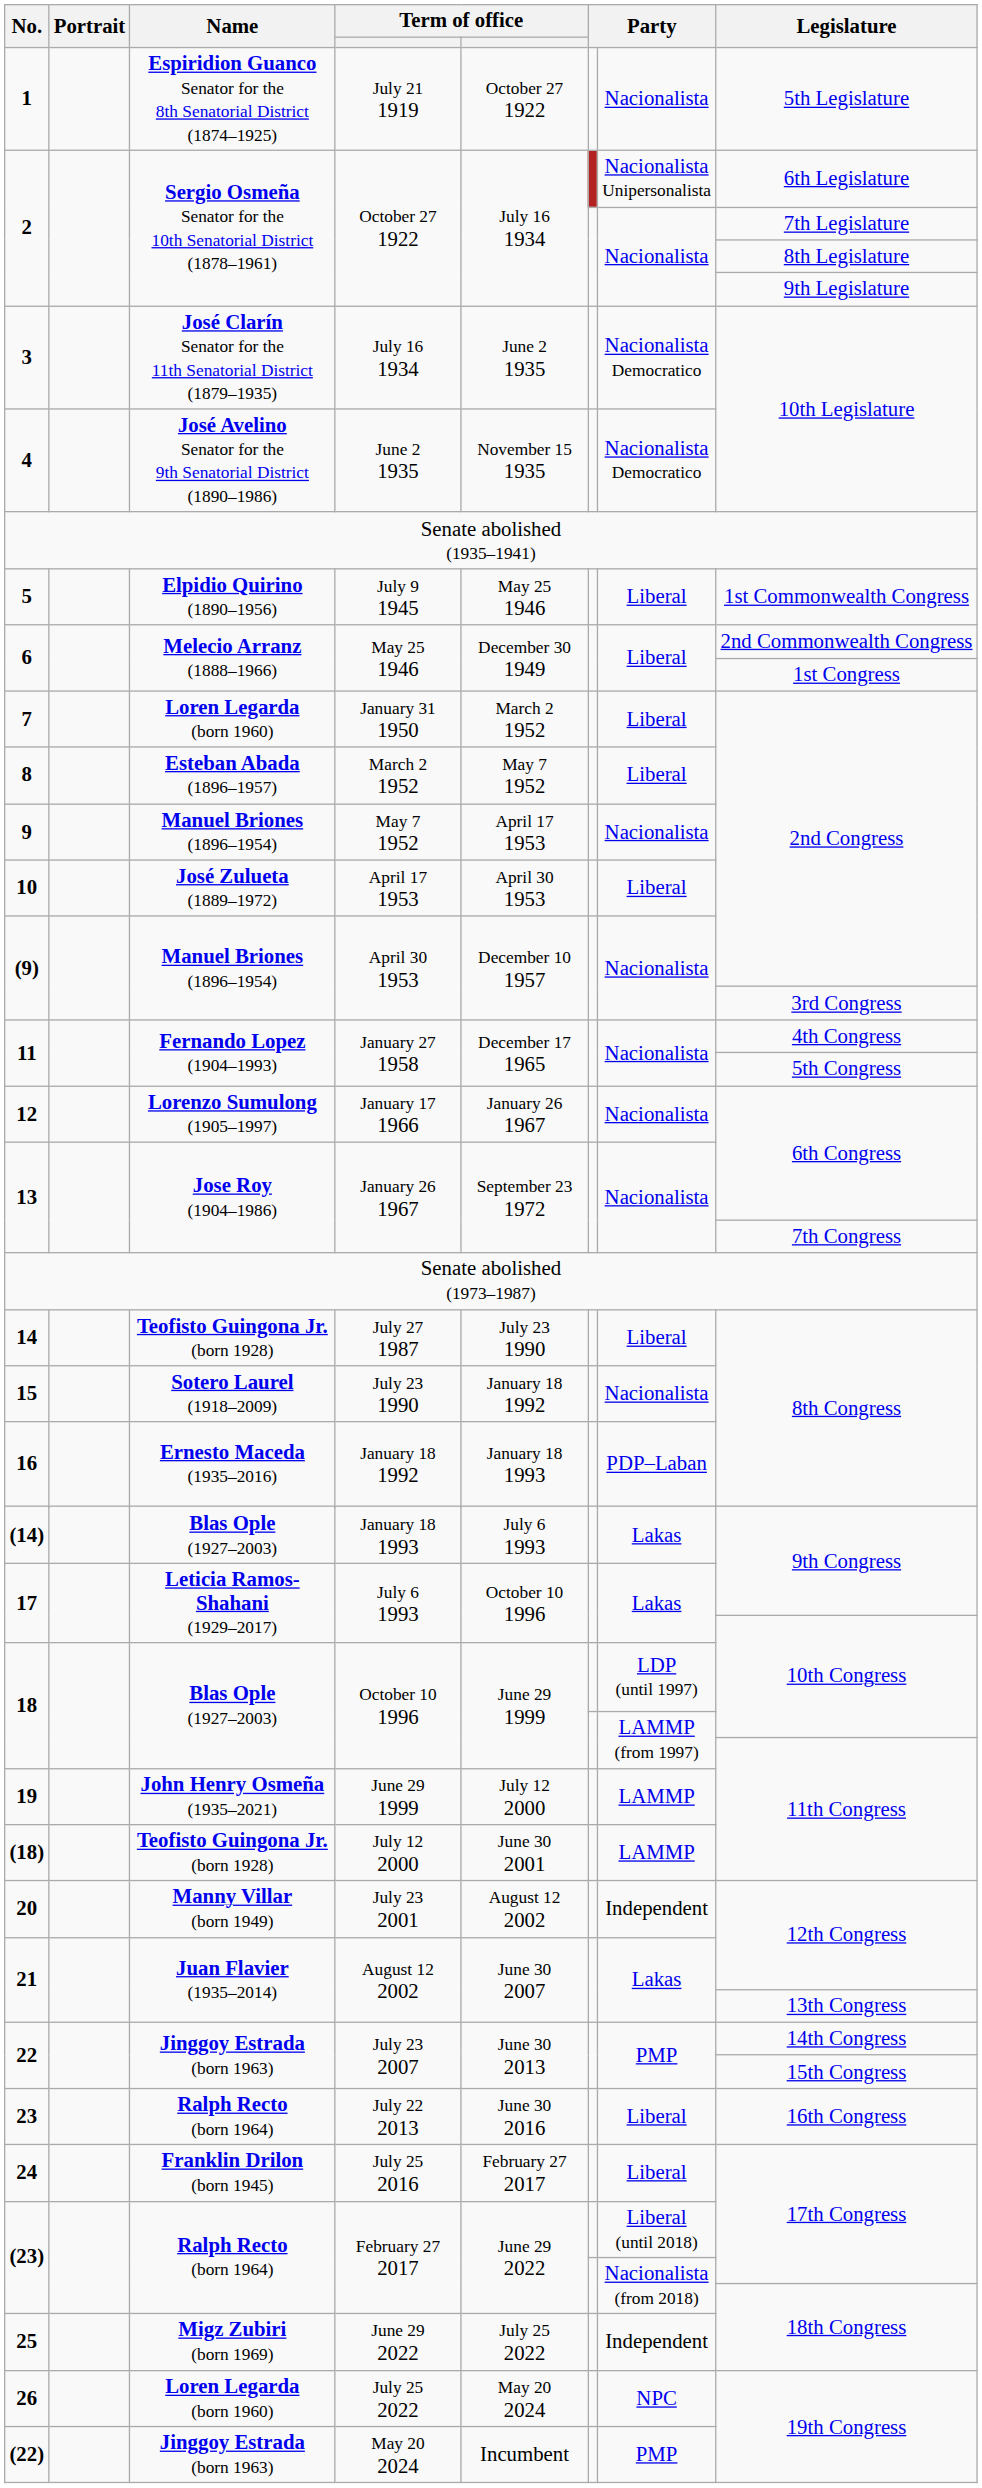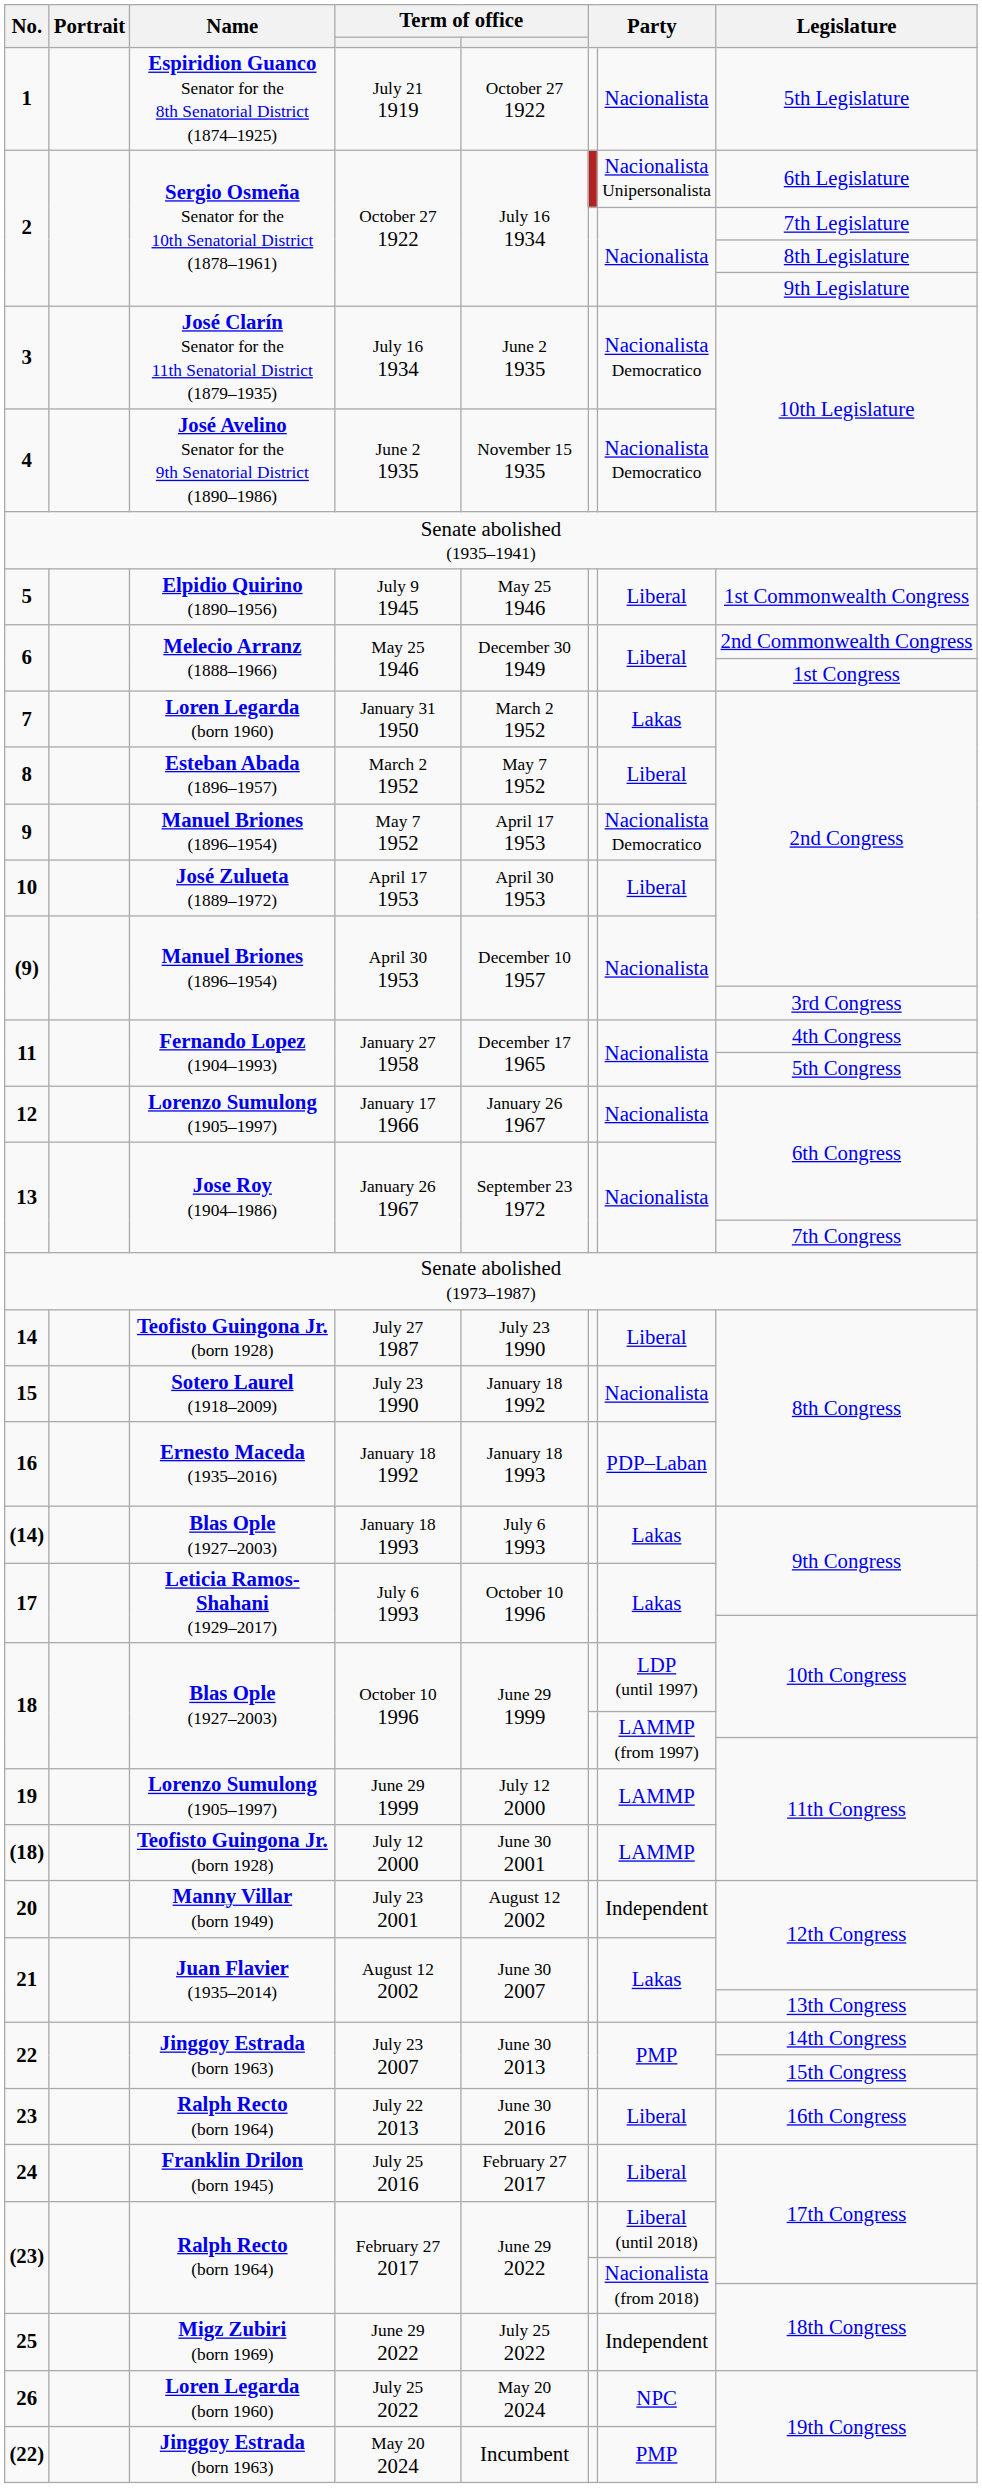7 | column 7: Liberal -> Lakas
9 | column 7: Nacionalista -> Nacionalista Democratico
19 | Name: John Henry Osmeña (1935–2021) -> Lorenzo Sumulong (1905–1997)
